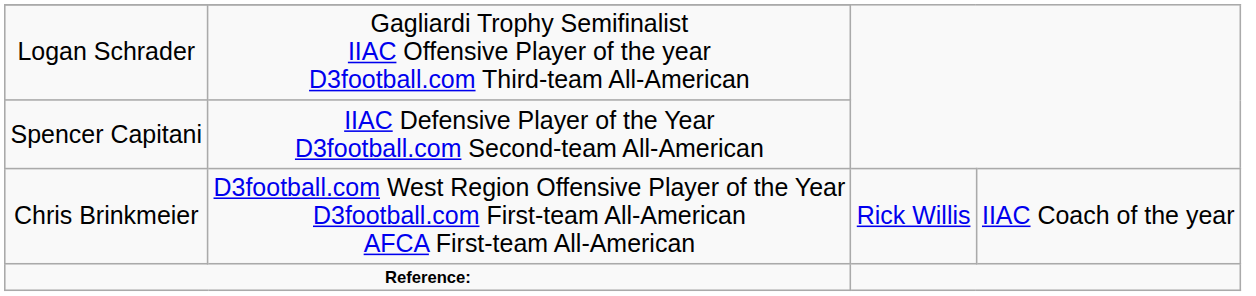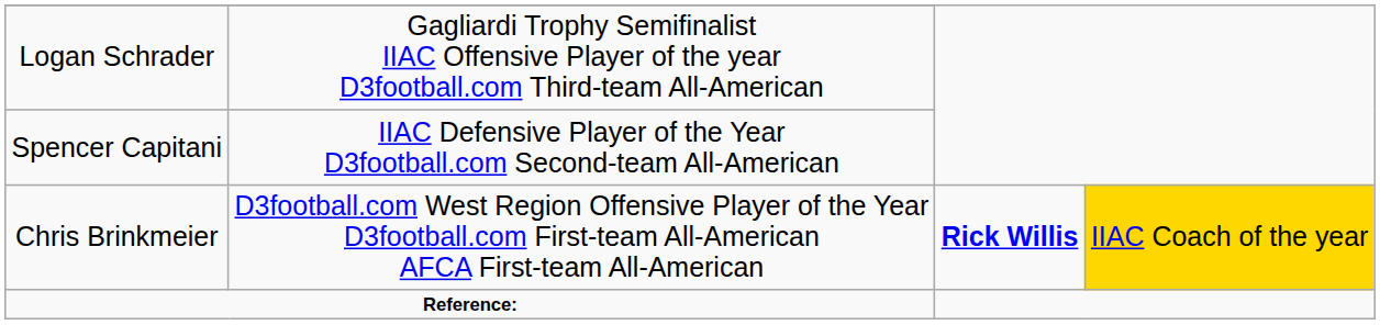Chris Brinkmeier | column 3: normal -> bold
Chris Brinkmeier | column 4: no background -> gold background
